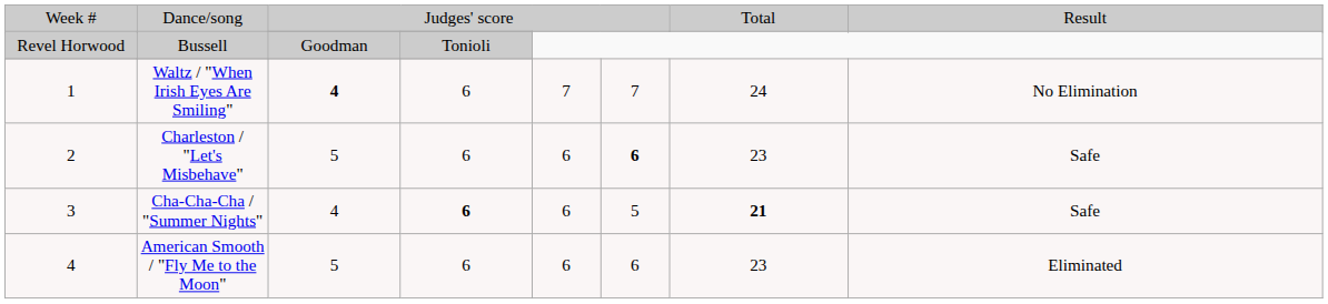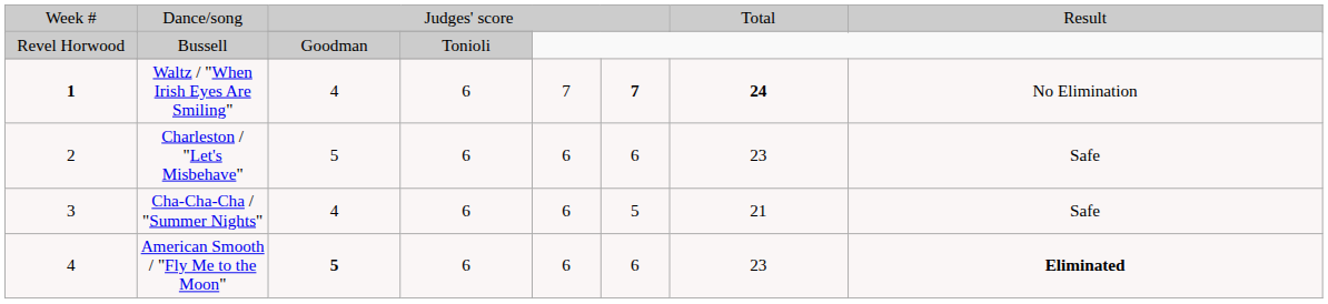Waltz / "When Irish Eyes Are Smiling" | column 1: normal -> bold
Waltz / "When Irish Eyes Are Smiling" | column 3: bold -> normal
Waltz / "When Irish Eyes Are Smiling" | column 6: normal -> bold
Waltz / "When Irish Eyes Are Smiling" | column 7: normal -> bold
Charleston / "Let's Misbehave" | column 6: bold -> normal
Cha-Cha-Cha / "Summer Nights" | column 4: bold -> normal
Cha-Cha-Cha / "Summer Nights" | column 7: bold -> normal
American Smooth / "Fly Me to the Moon" | column 3: normal -> bold
American Smooth / "Fly Me to the Moon" | column 8: normal -> bold
